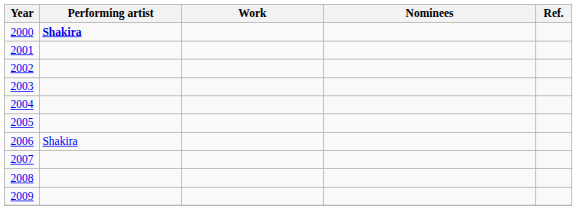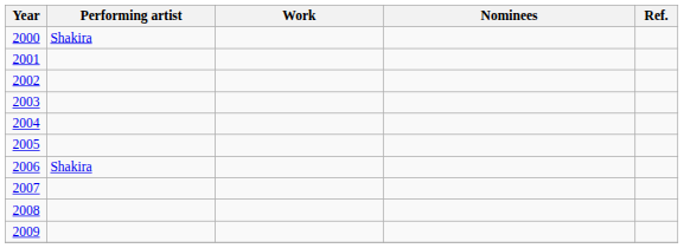2000 | Performing artist: bold -> normal
